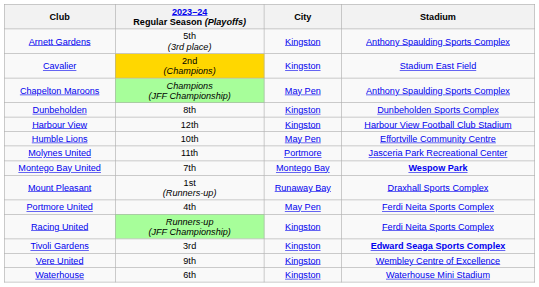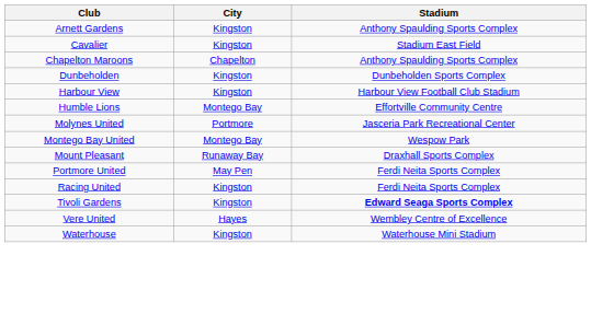- column: 2023–24 Regular Season (Playoffs) | 5th (3rd place) | 2nd (Champions) | Champions (JFF Championship) | 8th | 12th | 10th | 11th | 7th | 1st (Runners-up) | 4th | Runners-up (JFF Championship) | 3rd | 9th | 6th
Chapelton Maroons | City: May Pen -> Chapelton
Humble Lions | City: May Pen -> Montego Bay
Montego Bay United | Stadium: bold -> normal
Vere United | City: Kingston -> Hayes
